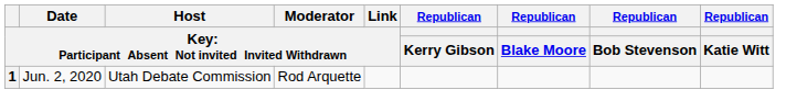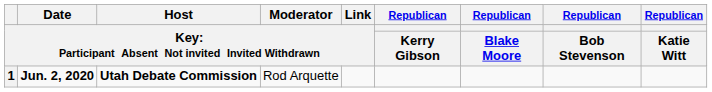1 | column 2: normal -> bold
1 | column 3: normal -> bold
